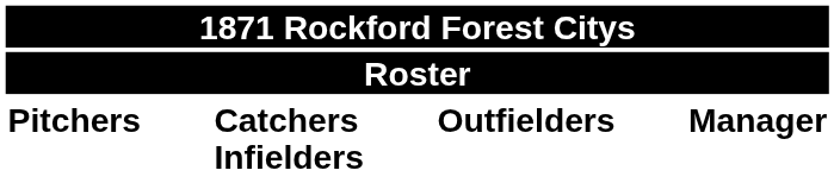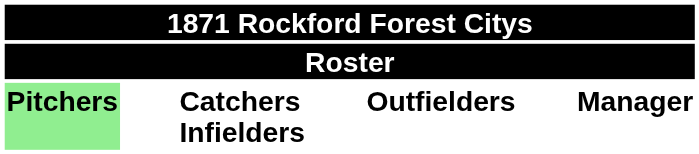Pitchers | column 1: no background -> lightgreen background
